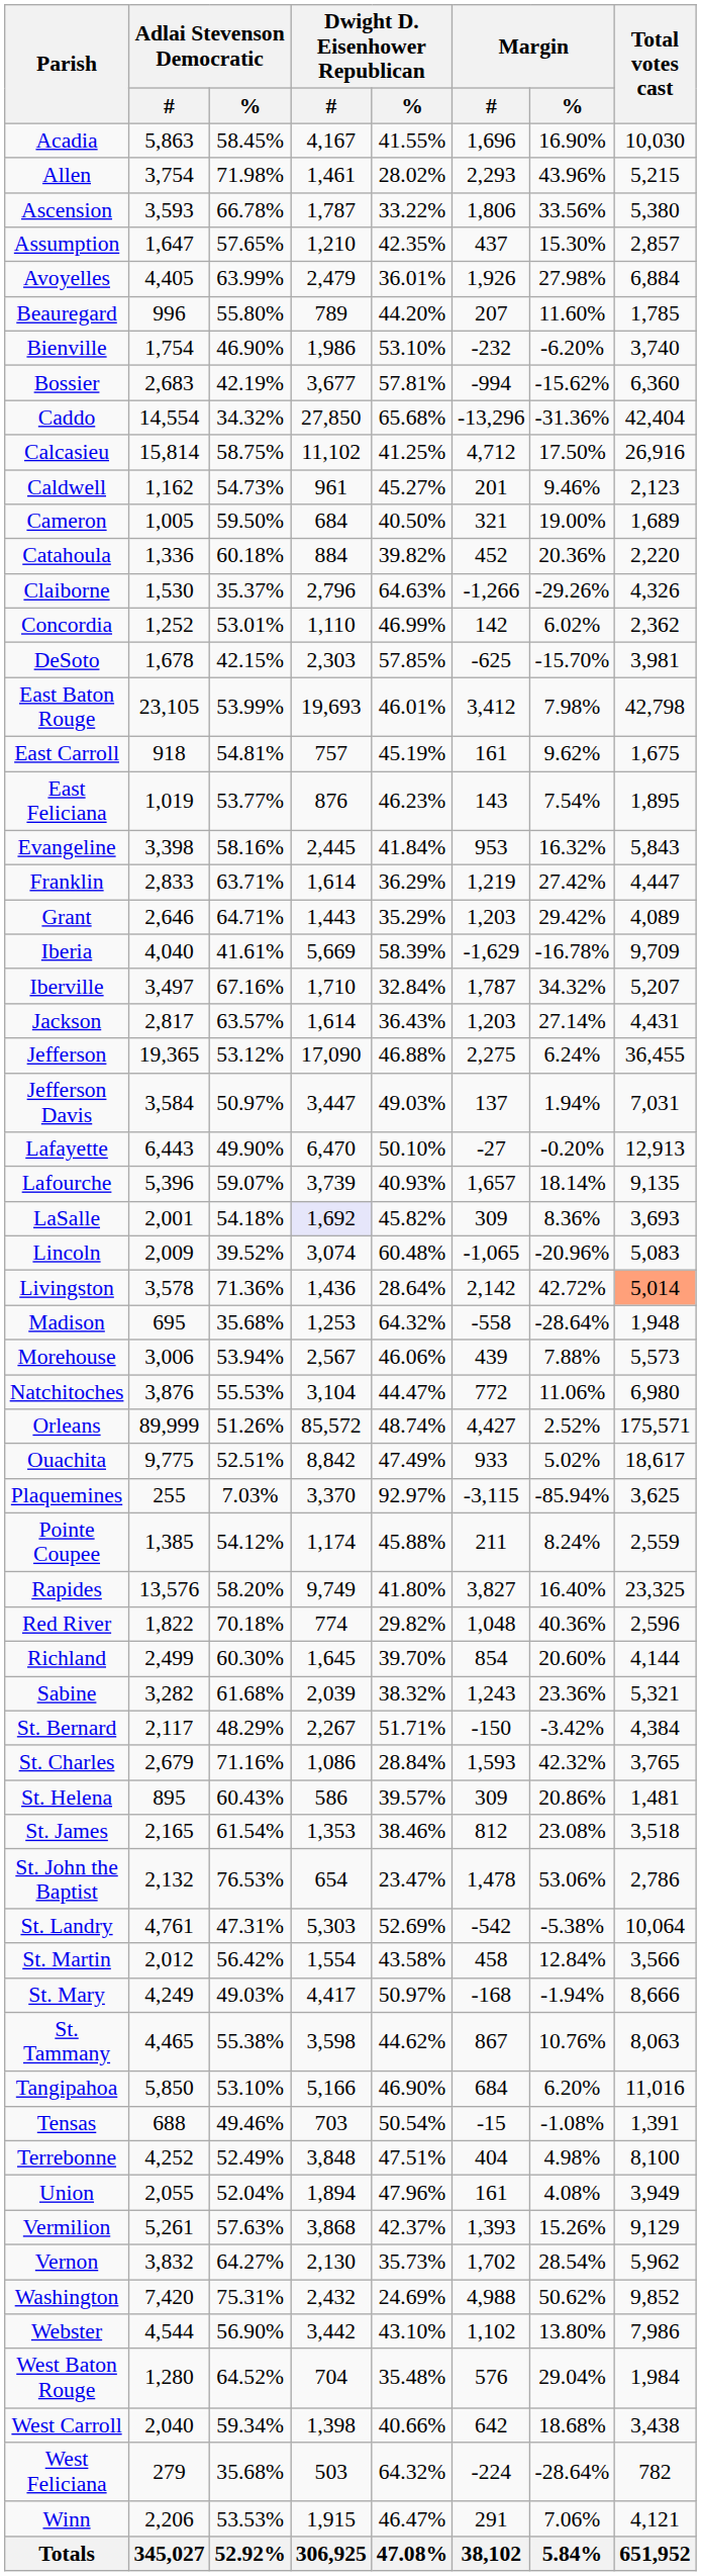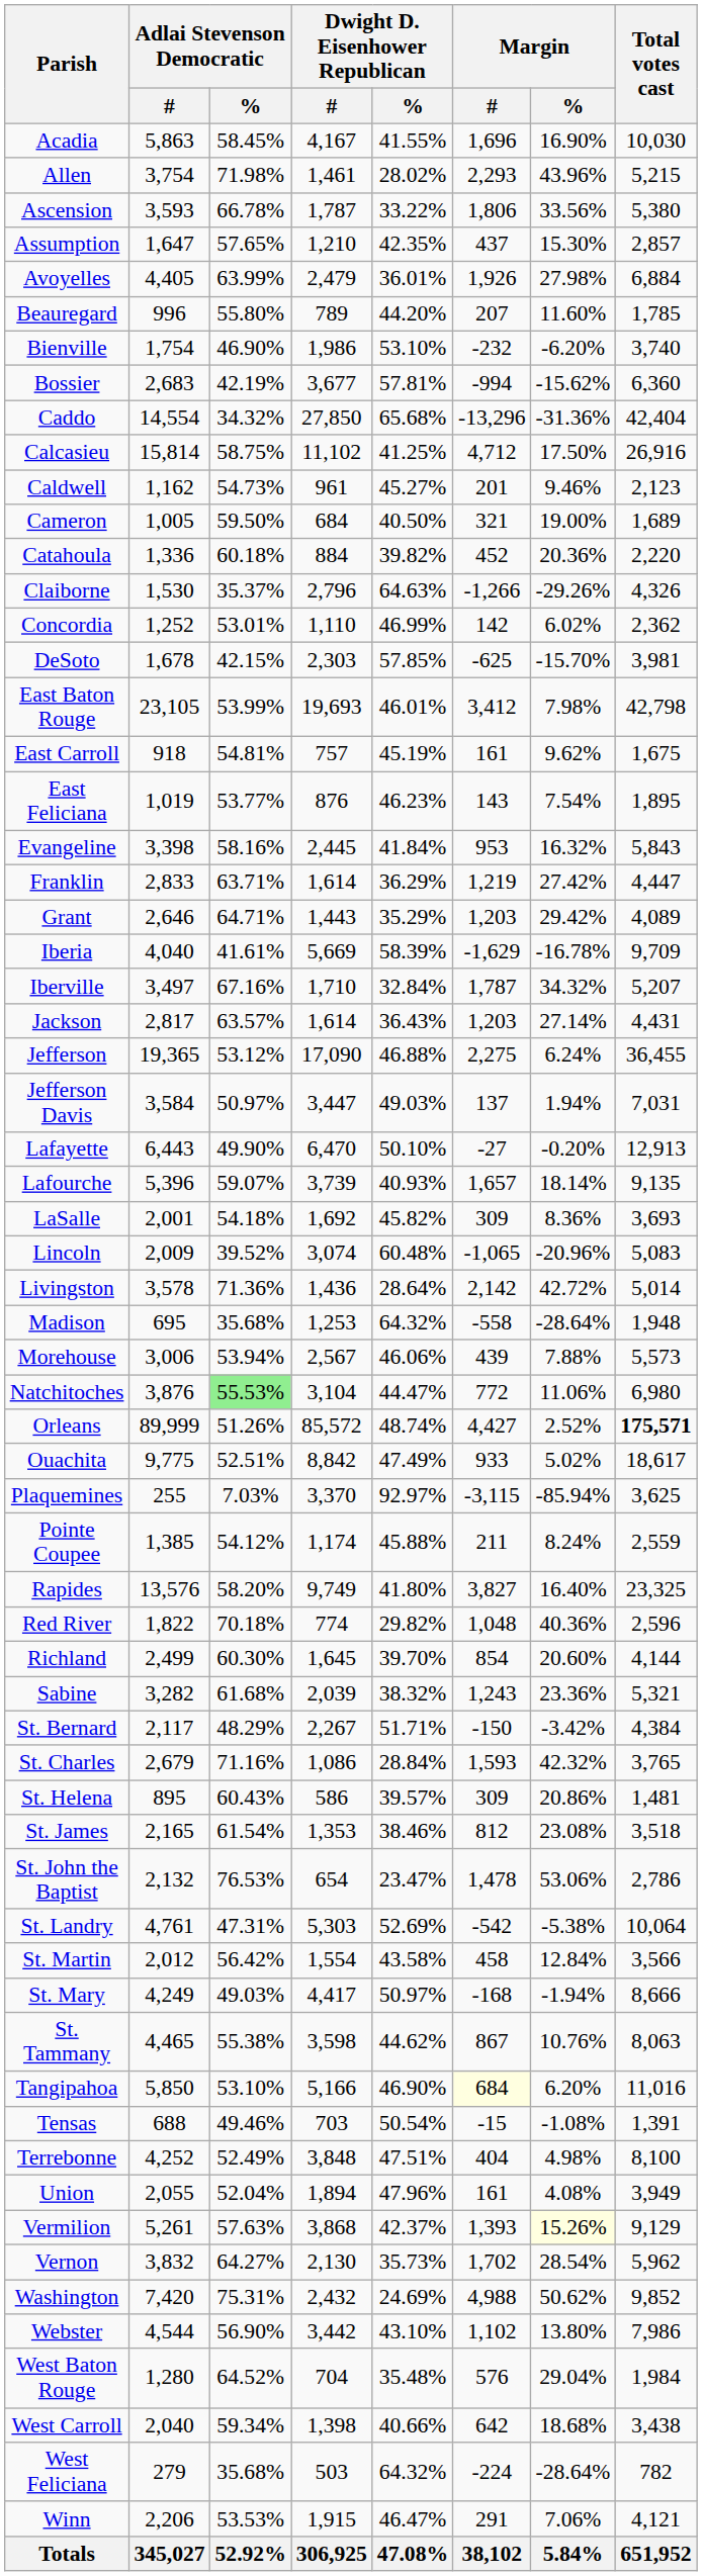LaSalle | Dwight D. Eisenhower Republican / #: lavender background -> no background
Livingston | Total votes cast: lightsalmon background -> no background
Natchitoches | Adlai Stevenson Democratic / %: no background -> lightgreen background
Orleans | Total votes cast: normal -> bold
Tangipahoa | Margin / #: no background -> lightyellow background
Vermilion | Margin / %: no background -> lightyellow background
